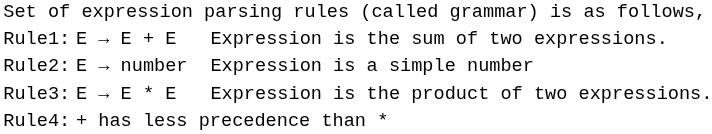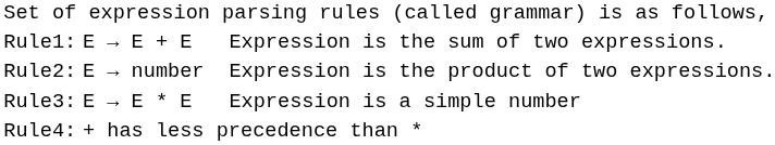Rule2: | column 3: Expression is a simple number -> Expression is the product of two expressions.
Rule3: | column 3: Expression is the product of two expressions. -> Expression is a simple number
